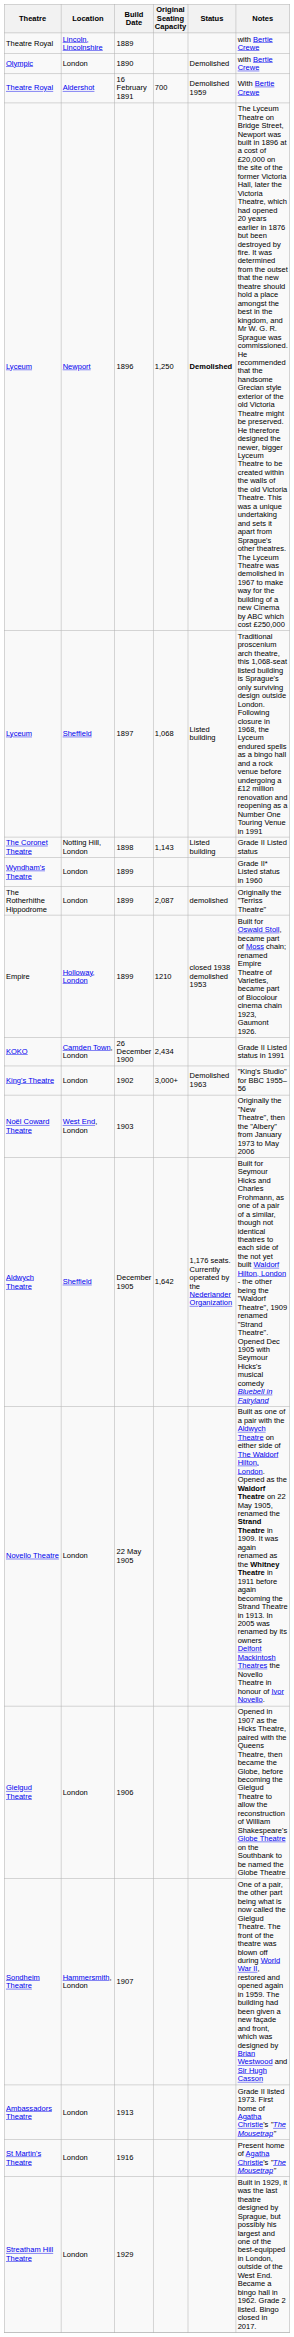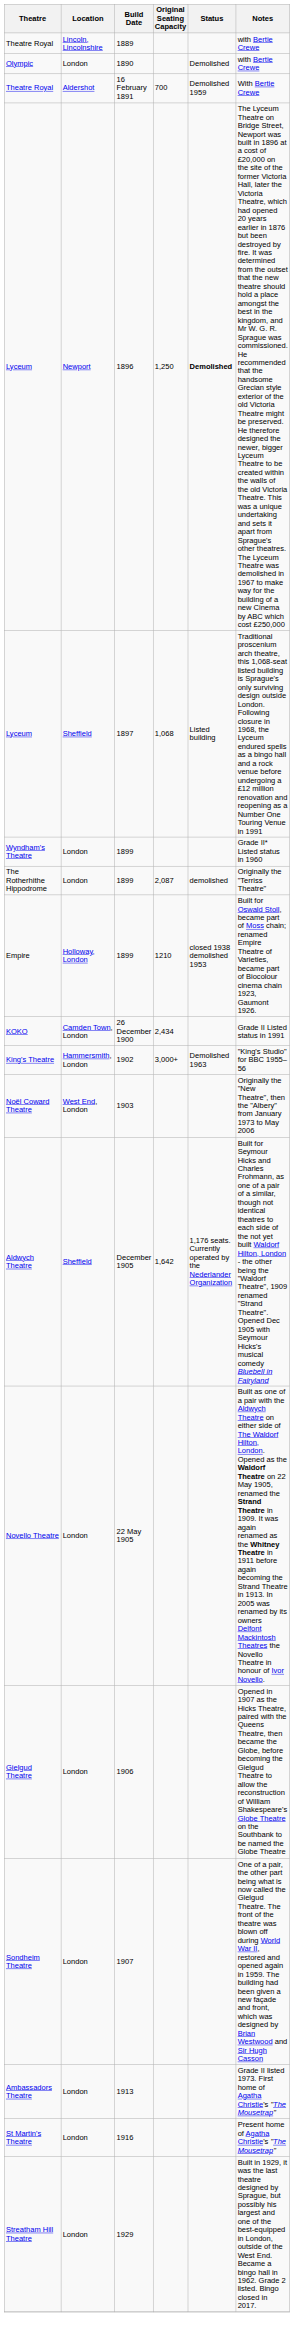- row: The Coronet Theatre | Notting Hill, London | 1898 | 1,143 | Listed building | Grade II Listed status
King's Theatre | Location: London -> Hammersmith, London
Sondheim Theatre | Location: Hammersmith, London -> London
